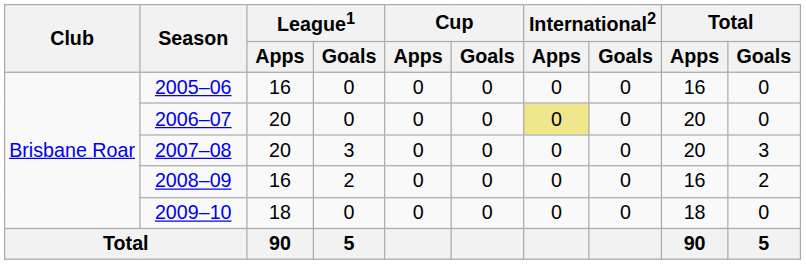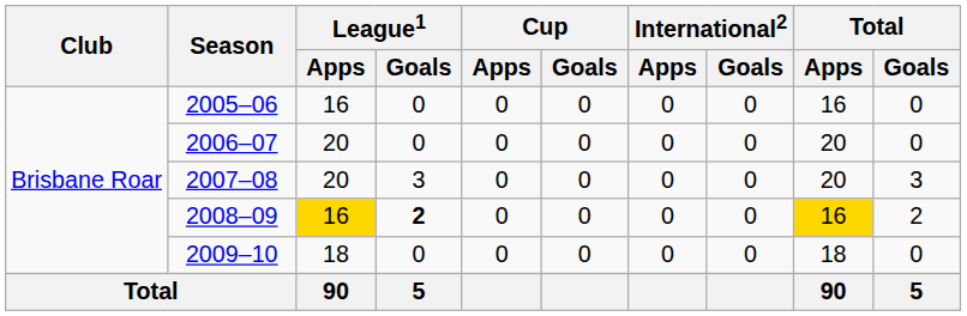2006–07 | International2 / Apps: khaki background -> no background
2008–09 | League1 / Apps: no background -> gold background
2008–09 | League1 / Goals: normal -> bold
2008–09 | Total / Apps: no background -> gold background
